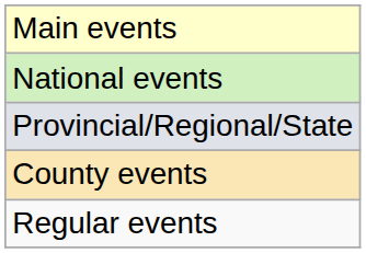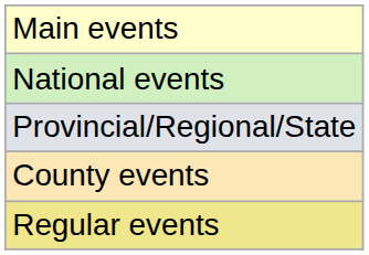row 5 | column 1: no background -> khaki background
